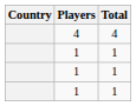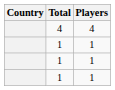columns swapped: Players <-> Total
